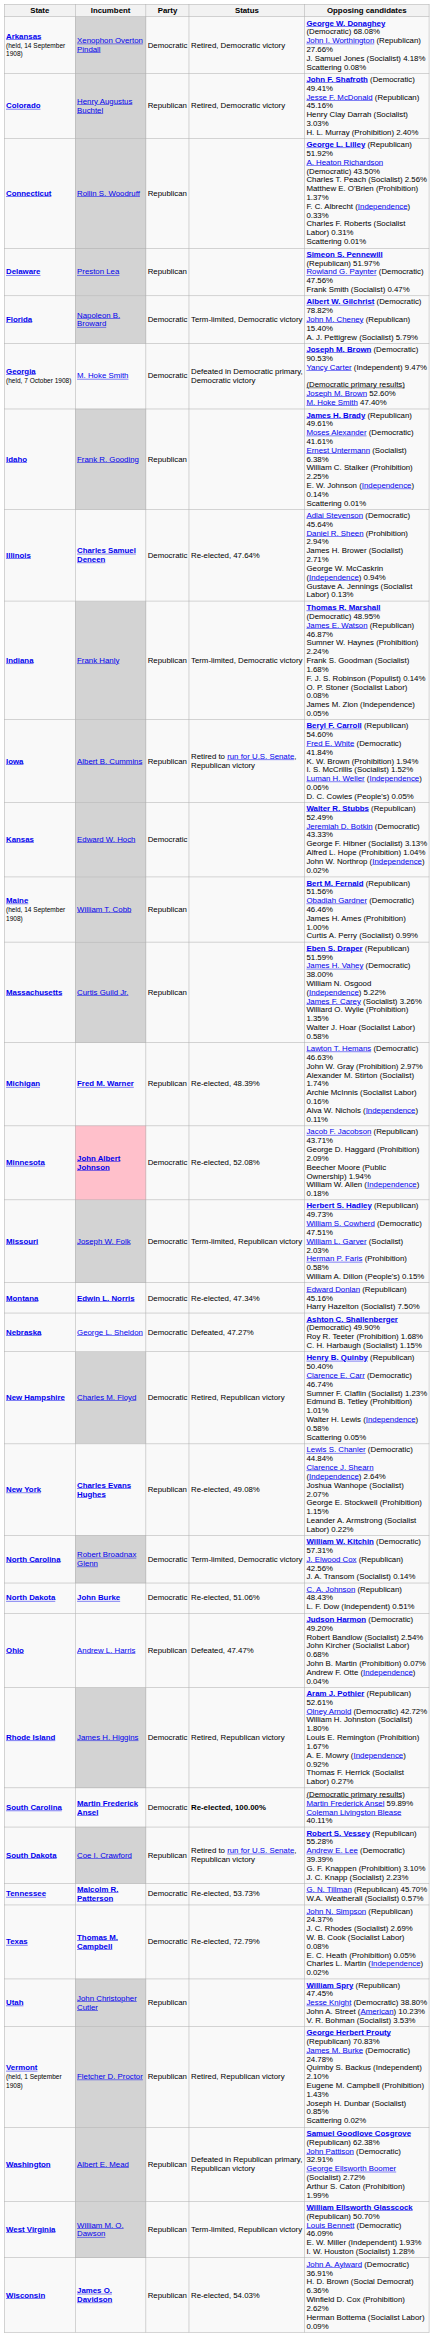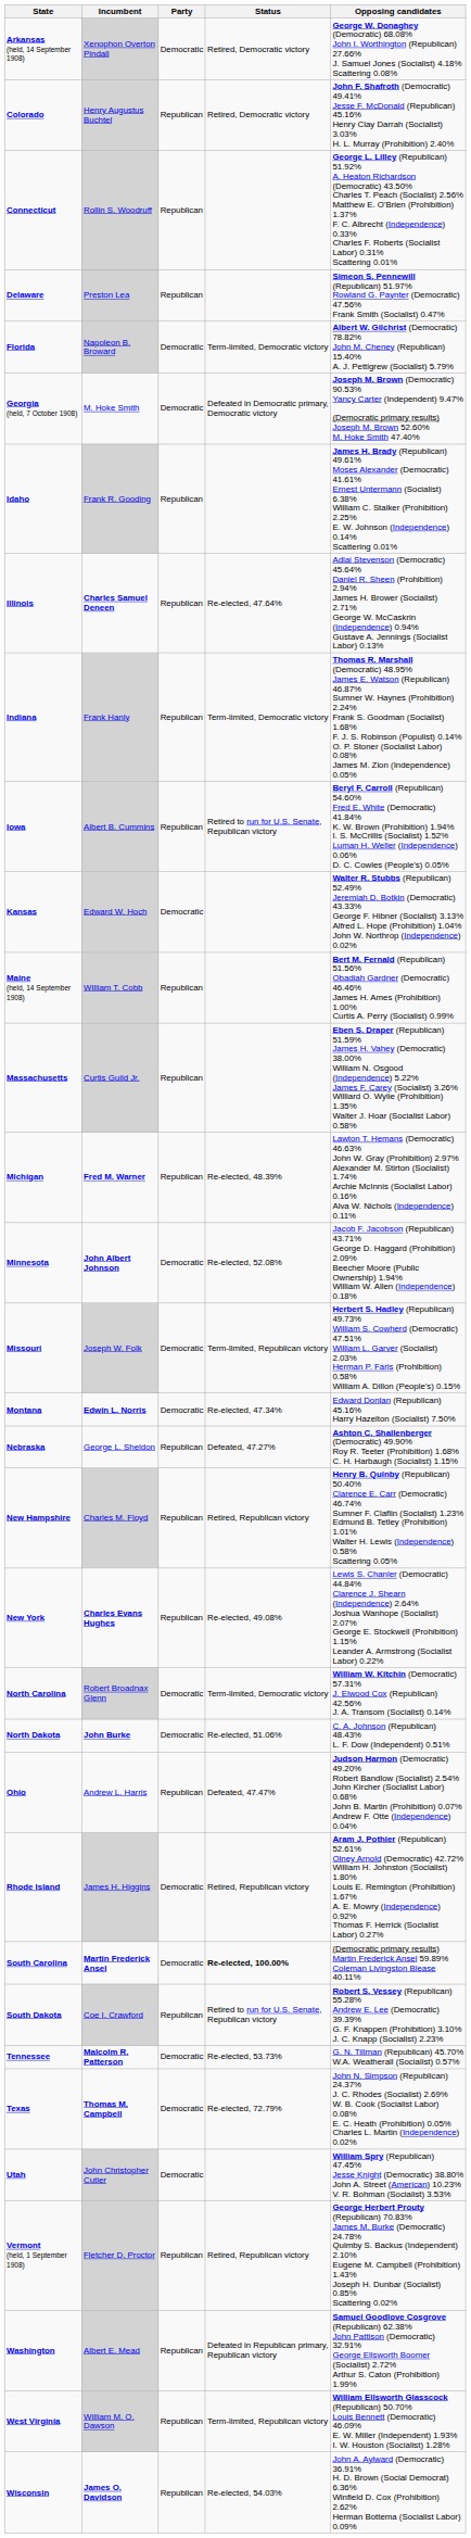Illinois | Party: Democratic -> Republican
Minnesota | Incumbent: pink background -> no background
Nebraska | Party: Democratic -> Republican
New Hampshire | Party: Democratic -> Republican
Utah | Party: Republican -> Democratic
